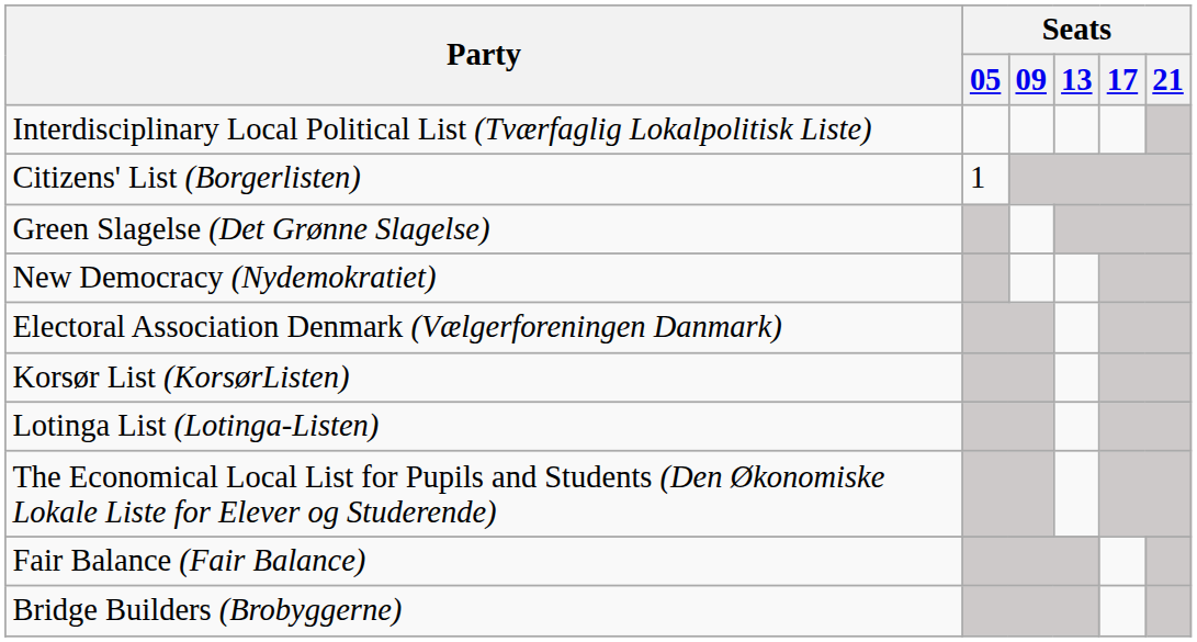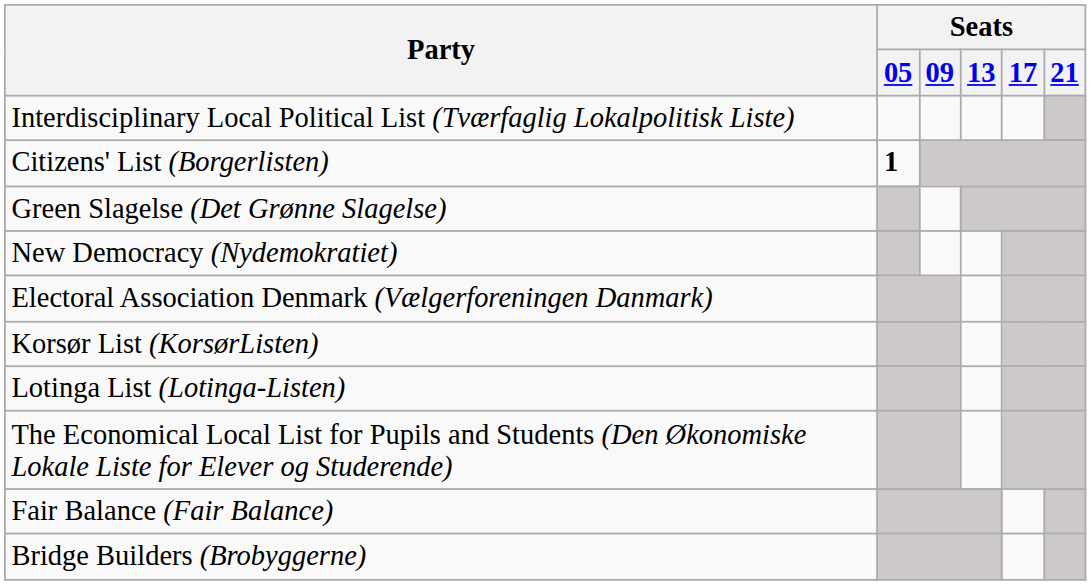Citizens' List (Borgerlisten) | Seats / 05: normal -> bold
